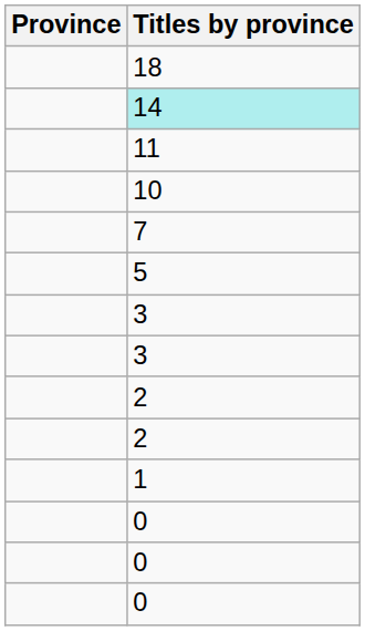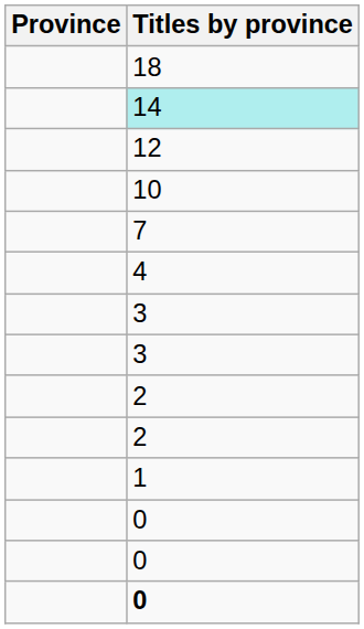row 4 | Titles by province: 11 -> 12
row 7 | Titles by province: 5 -> 4
row 15 | Titles by province: normal -> bold
